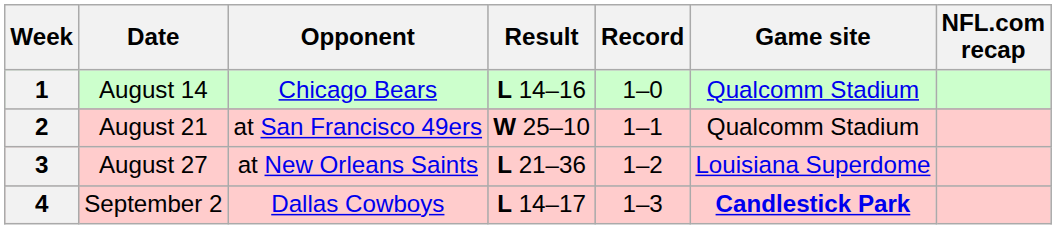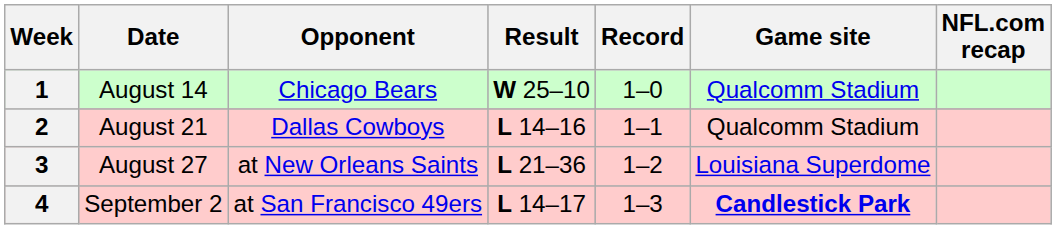1 | Result: L 14–16 -> W 25–10
2 | Opponent: at San Francisco 49ers -> Dallas Cowboys
2 | Result: W 25–10 -> L 14–16
4 | Opponent: Dallas Cowboys -> at San Francisco 49ers
